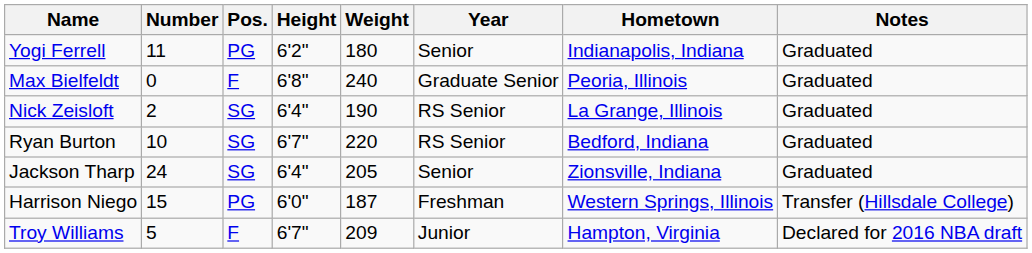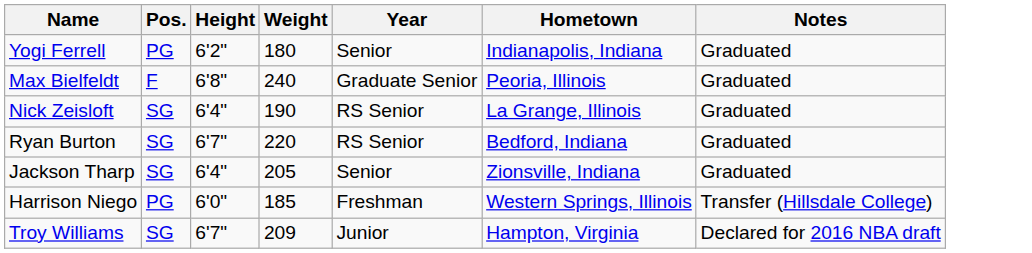- column: Number | 11 | 0 | 2 | 10 | 24 | 15 | 5
Harrison Niego | Weight: 187 -> 185
Troy Williams | Pos.: F -> SG
